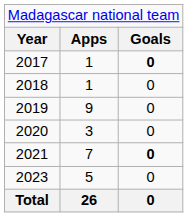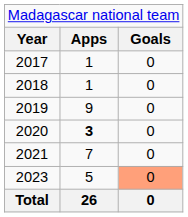2017 | column 3: bold -> normal
2020 | column 2: normal -> bold
2021 | column 3: bold -> normal
2023 | column 3: no background -> lightsalmon background
